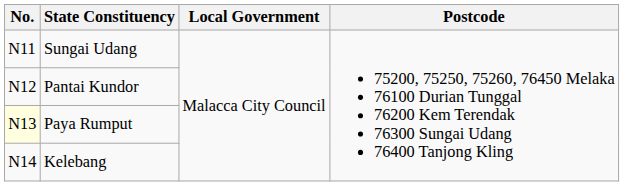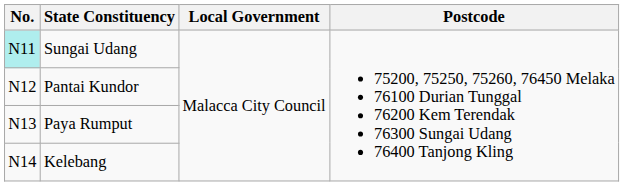Sungai Udang | No.: no background -> paleturquoise background
Paya Rumput | No.: lightyellow background -> no background
